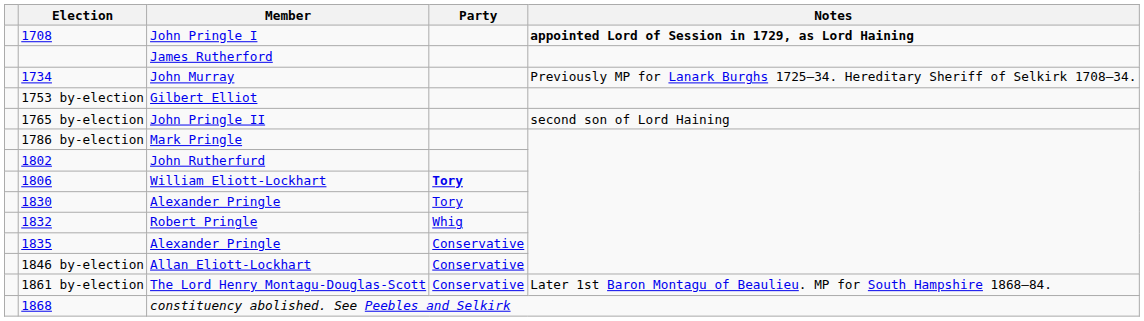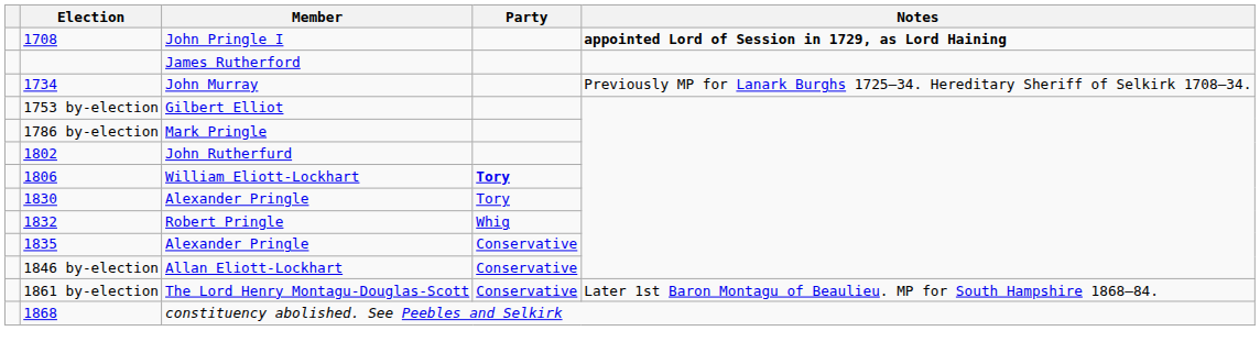- row: 1765 by-election | John Pringle II | second son of Lord Haining
